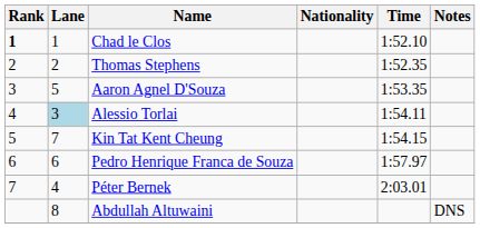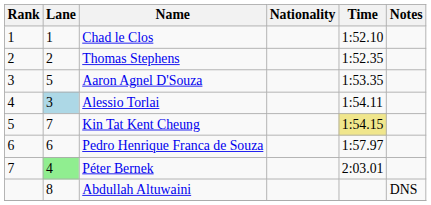Chad le Clos | Rank: bold -> normal
Kin Tat Kent Cheung | Time: no background -> khaki background
Péter Bernek | Lane: no background -> lightgreen background
